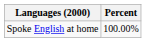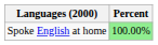Spoke English at home | Percent: no background -> lightgreen background
